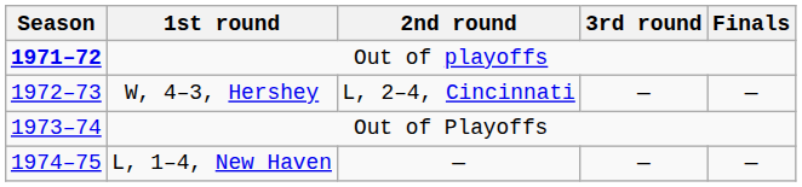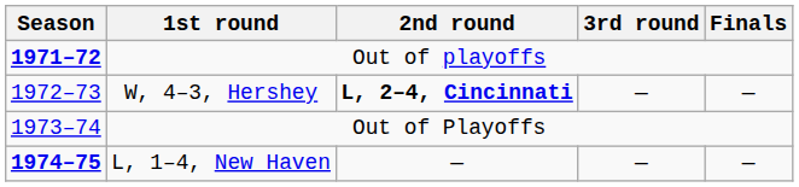W, 4–3, Hershey | 2nd round: normal -> bold
L, 1–4, New Haven | Season: normal -> bold
